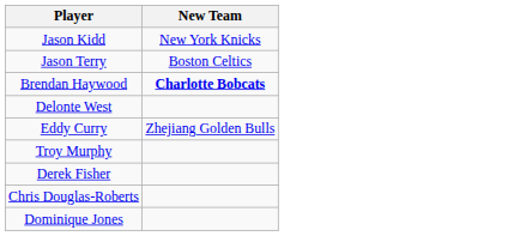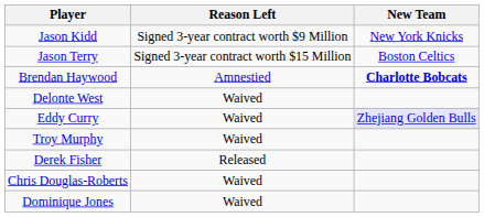+ column: Reason Left | Signed 3-year contract worth $9 Million | Signed 3-year contract worth $15 Million | Amnestied | Waived | Waived | Waived | Released | Waived | Waived
Eddy Curry | New Team: no background -> lavender background
